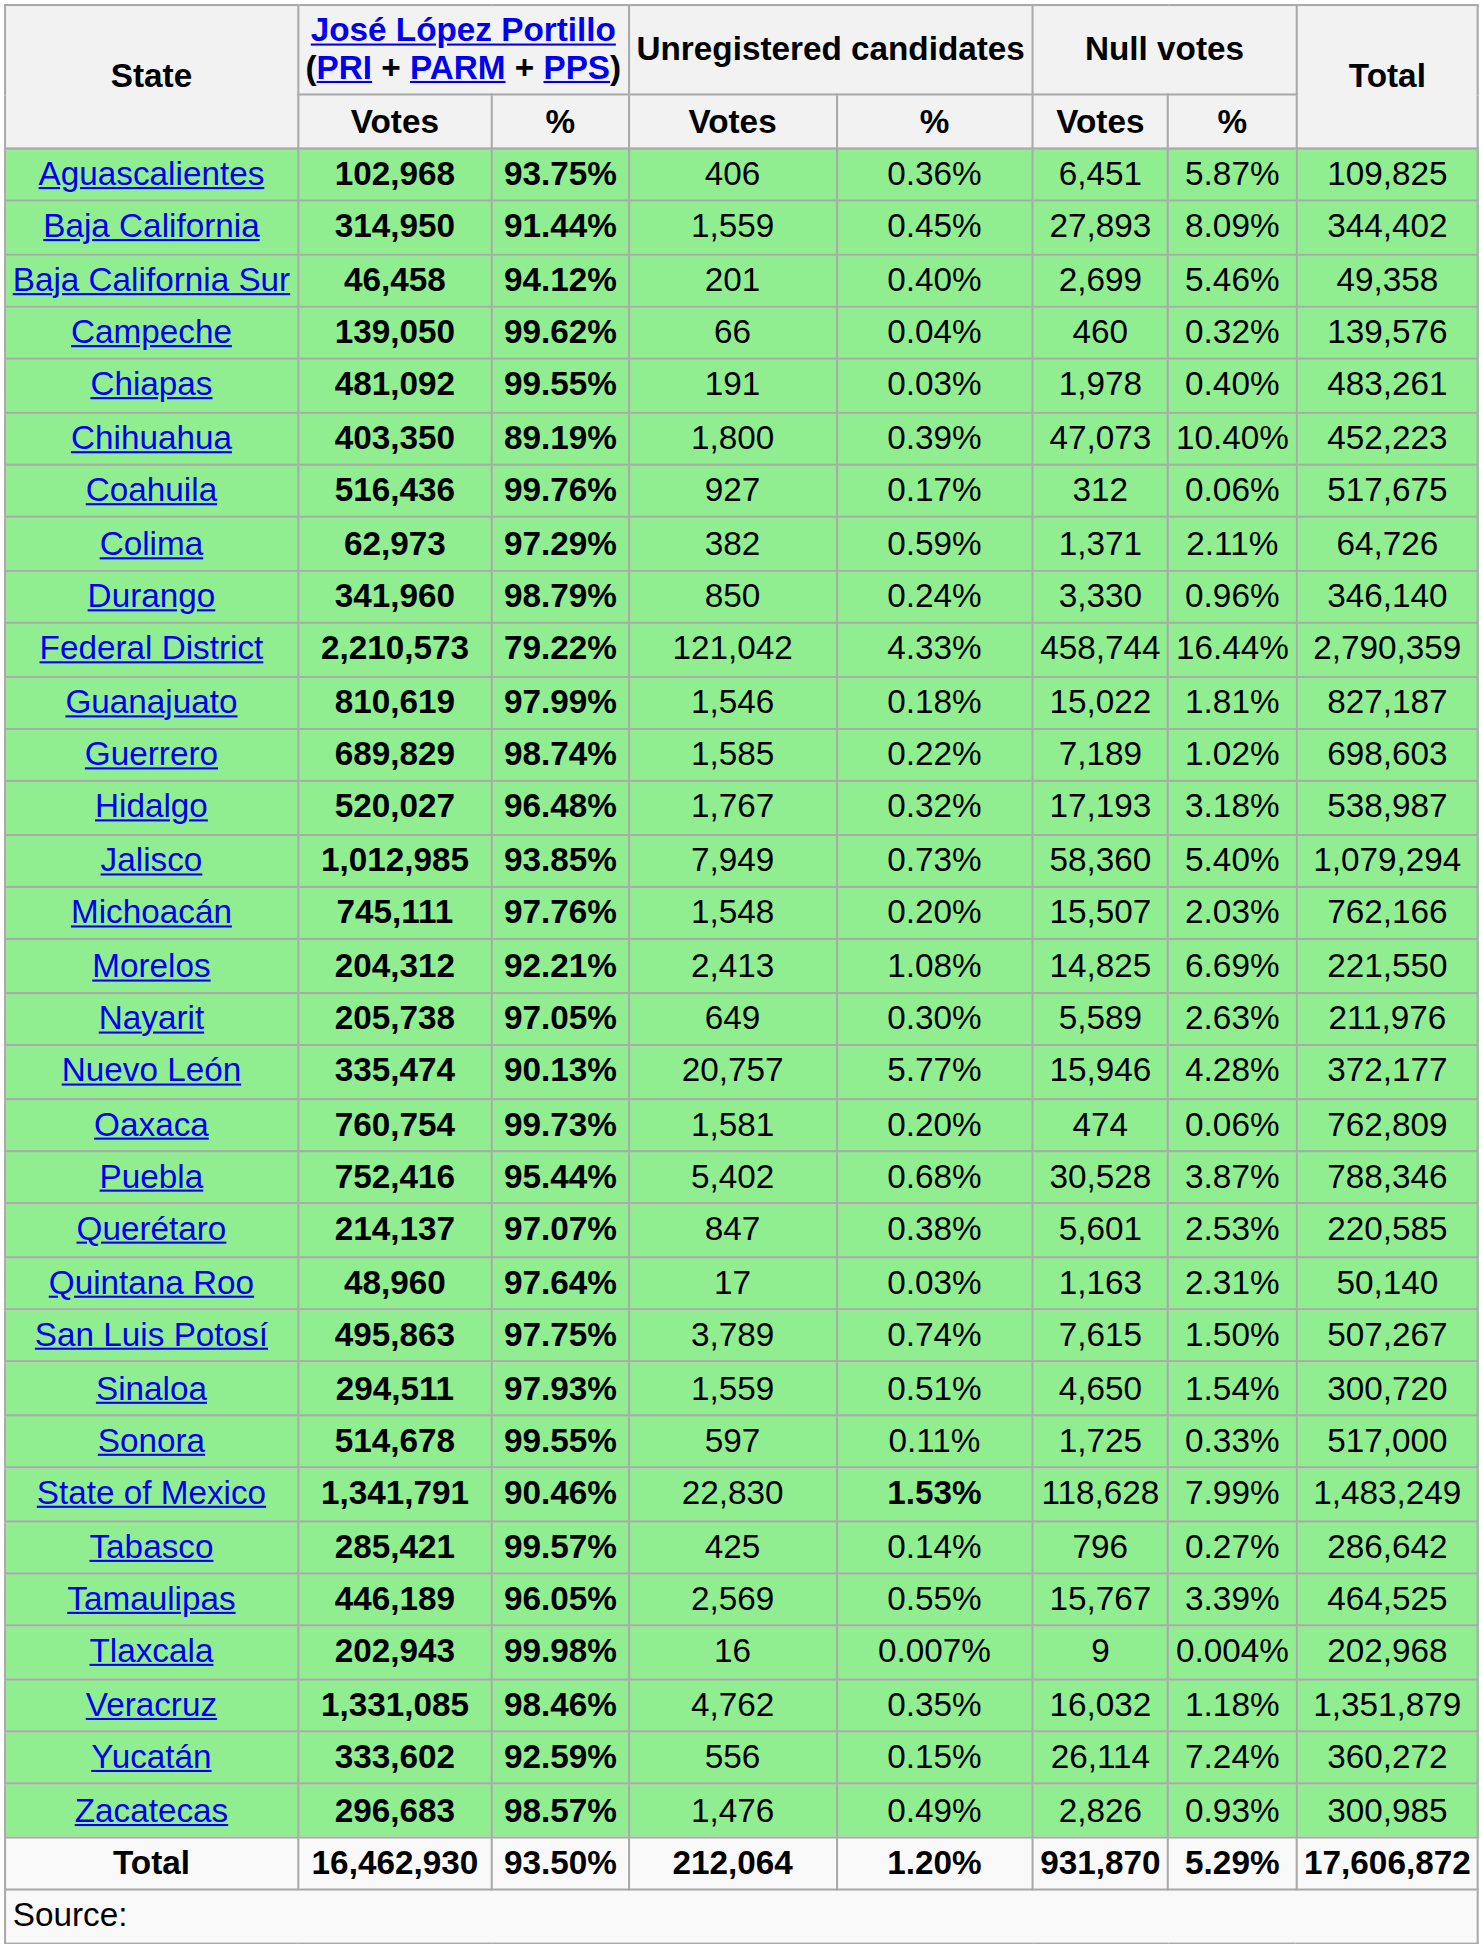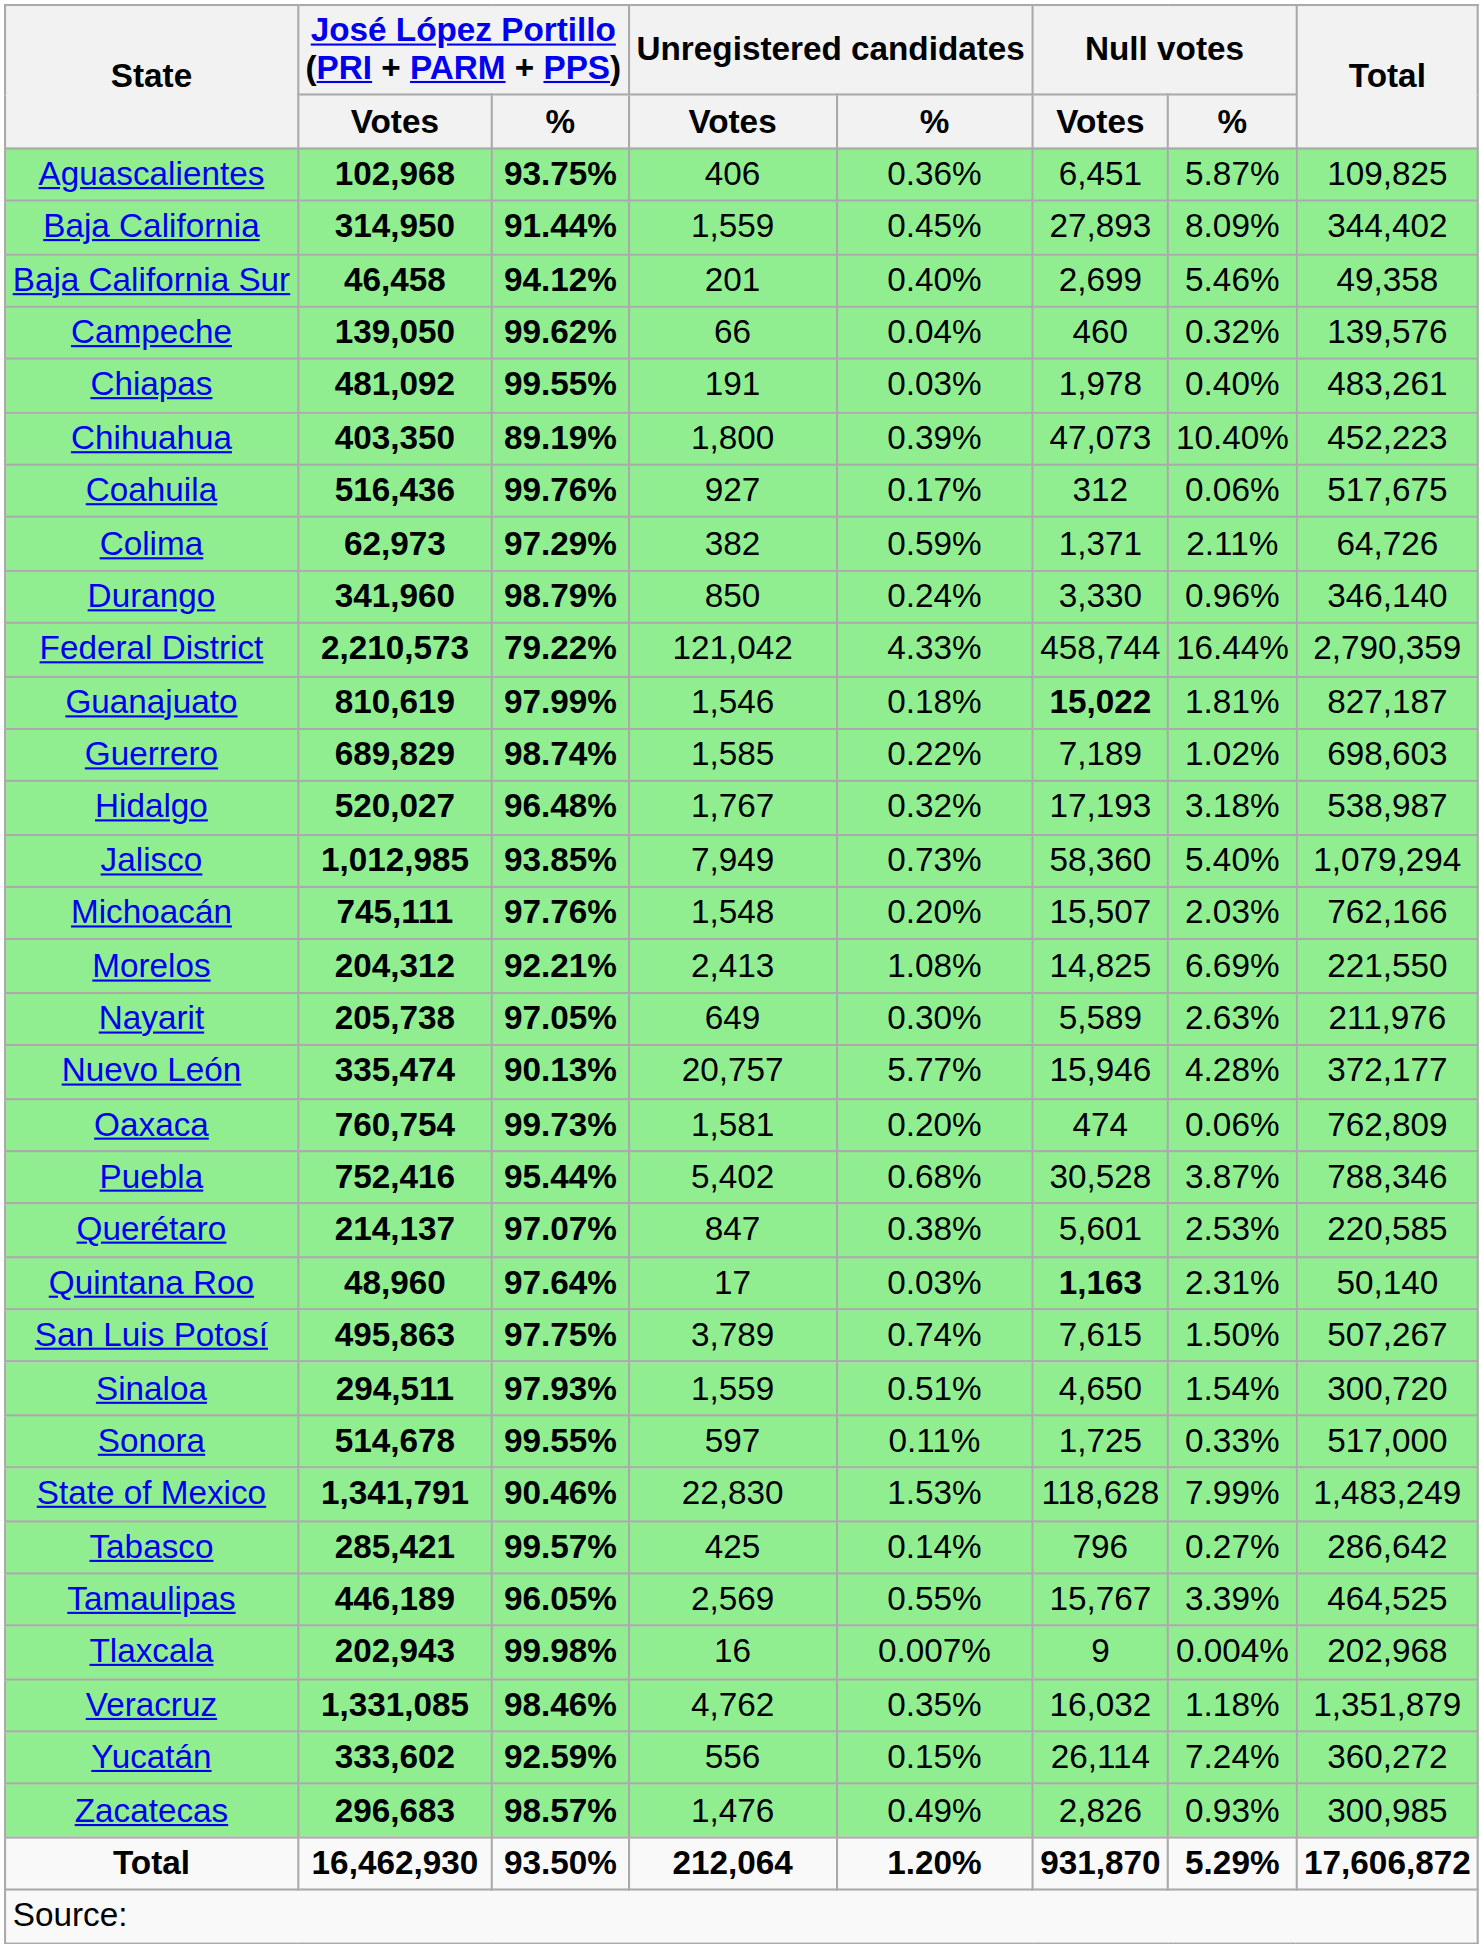Guanajuato | Null votes / Votes: normal -> bold
Quintana Roo | Null votes / Votes: normal -> bold
State of Mexico | Unregistered candidates / %: bold -> normal
